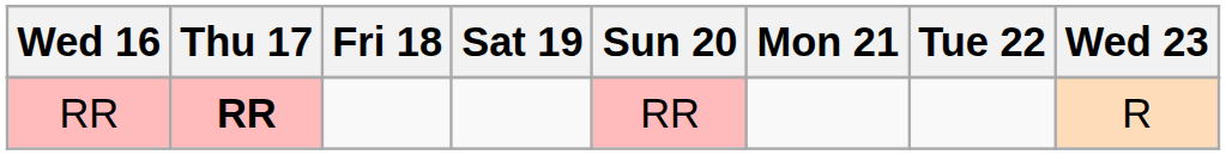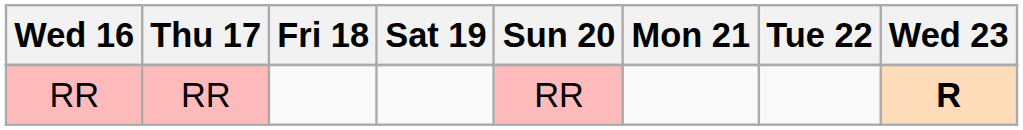row 2 | Thu 17: bold -> normal
row 2 | Wed 23: normal -> bold
